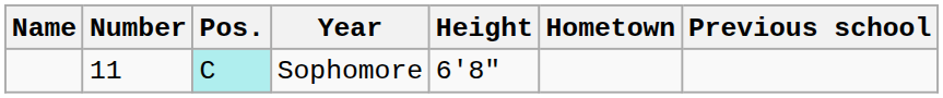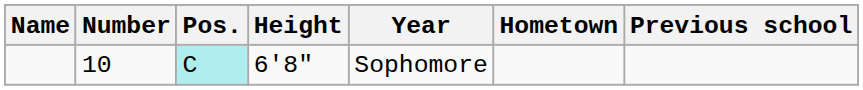columns swapped: Height <-> Year
row 2 | Number: 11 -> 10
